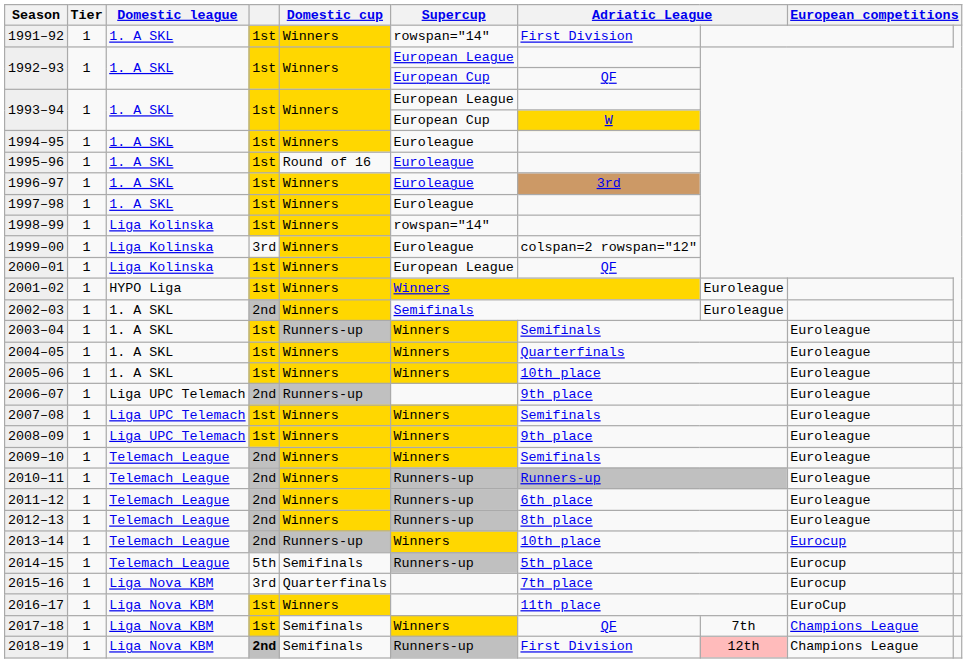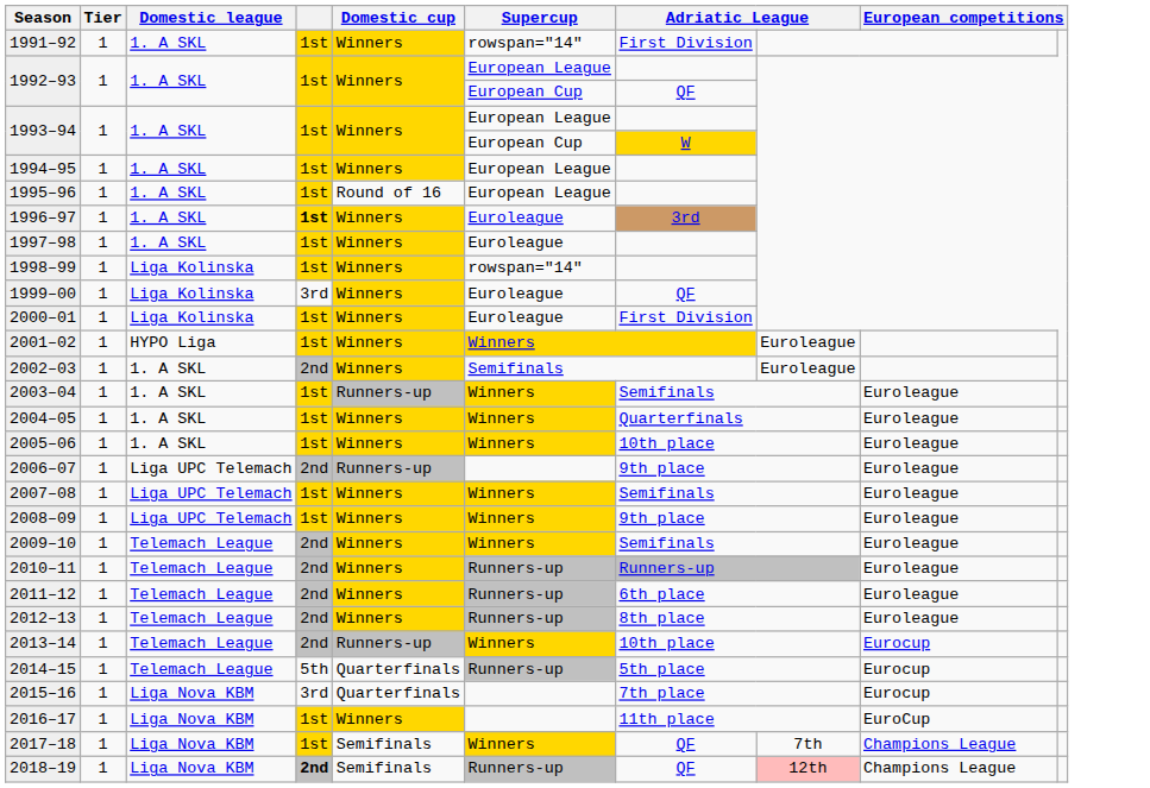1994–95 | Supercup: Euroleague -> European League
1995–96 | Supercup: Euroleague -> European League
1996–97 | column 4: normal -> bold
1999–00 | column 7: colspan=2 rowspan="12" -> QF
2000–01 | Supercup: European League -> Euroleague
2000–01 | column 7: QF -> First Division
2014–15 | Domestic cup: Semifinals -> Quarterfinals
2018–19 | column 7: First Division -> QF
